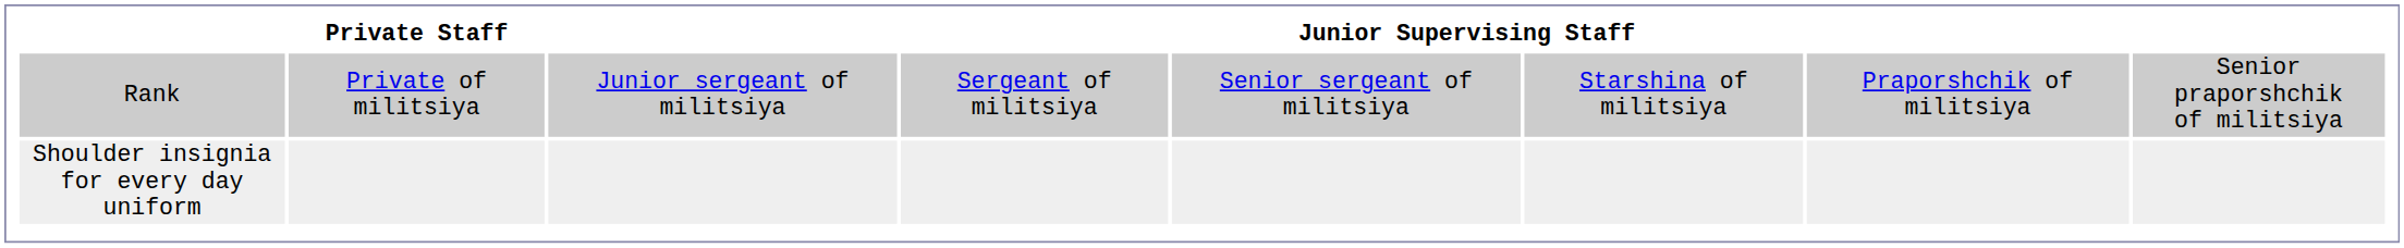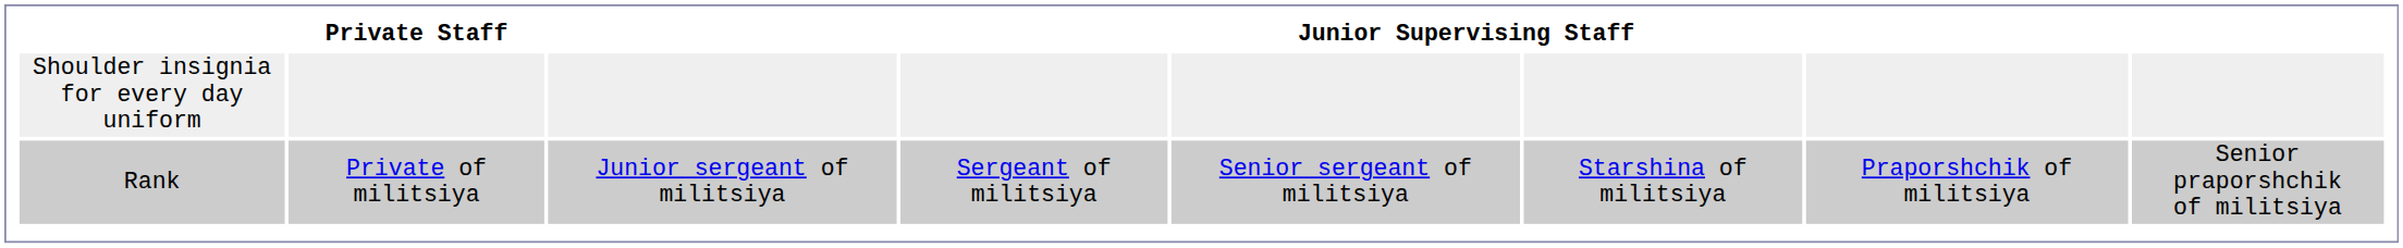rows swapped: Shoulder insignia for every day uniform <-> Rank
